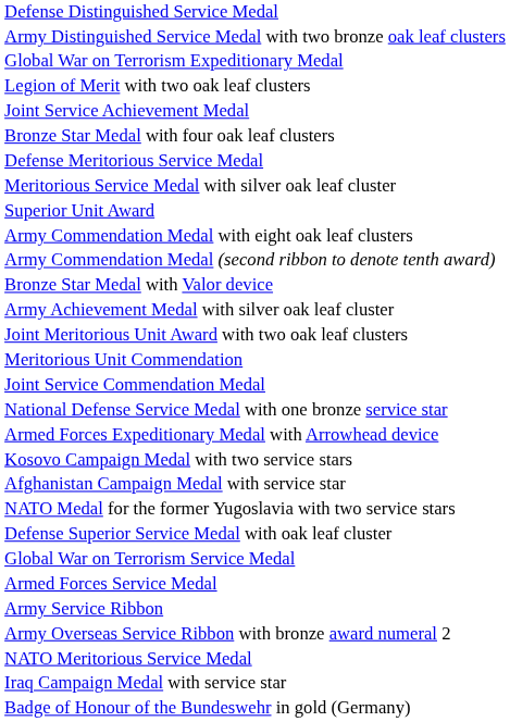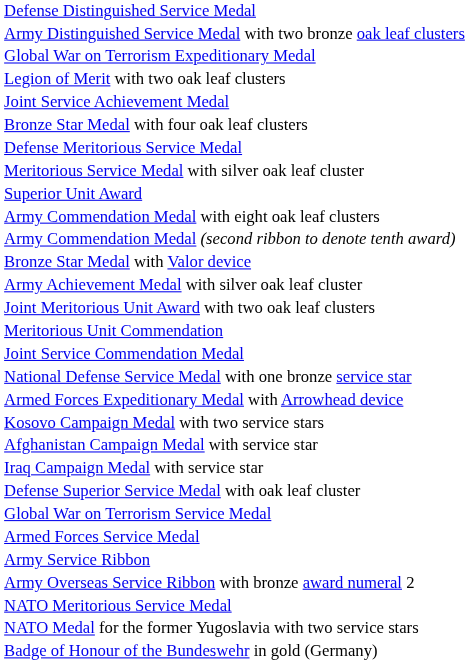row 21 | column 1: NATO Medal for the former Yugoslavia with two service stars -> Iraq Campaign Medal with service star
row 28 | column 1: Iraq Campaign Medal with service star -> NATO Medal for the former Yugoslavia with two service stars
